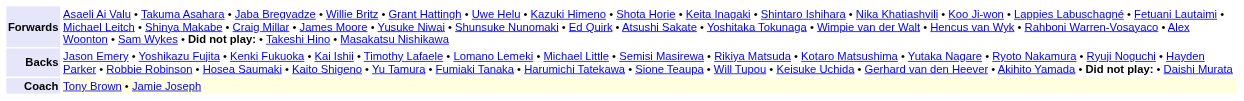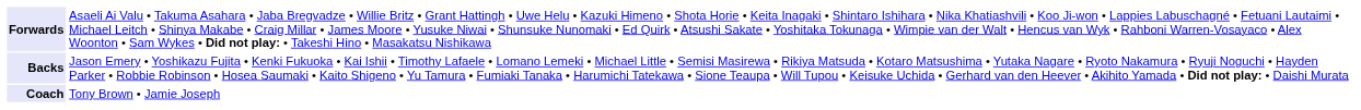Coach | column 2: lightyellow background -> no background
